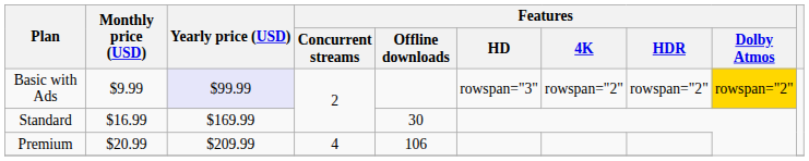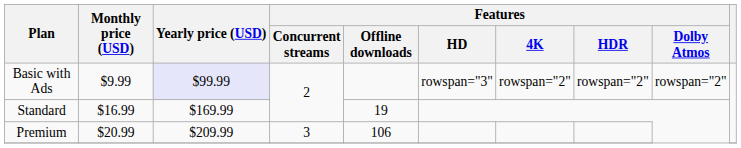Basic with Ads | Features / Dolby Atmos: gold background -> no background
Standard | Features / Offline downloads: 30 -> 19
Premium | Features / Concurrent streams: 4 -> 3
